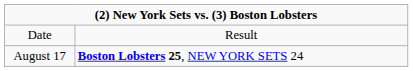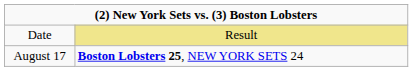Date | column 2: no background -> khaki background
